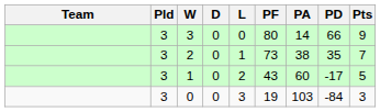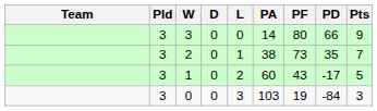columns swapped: PF <-> PA
